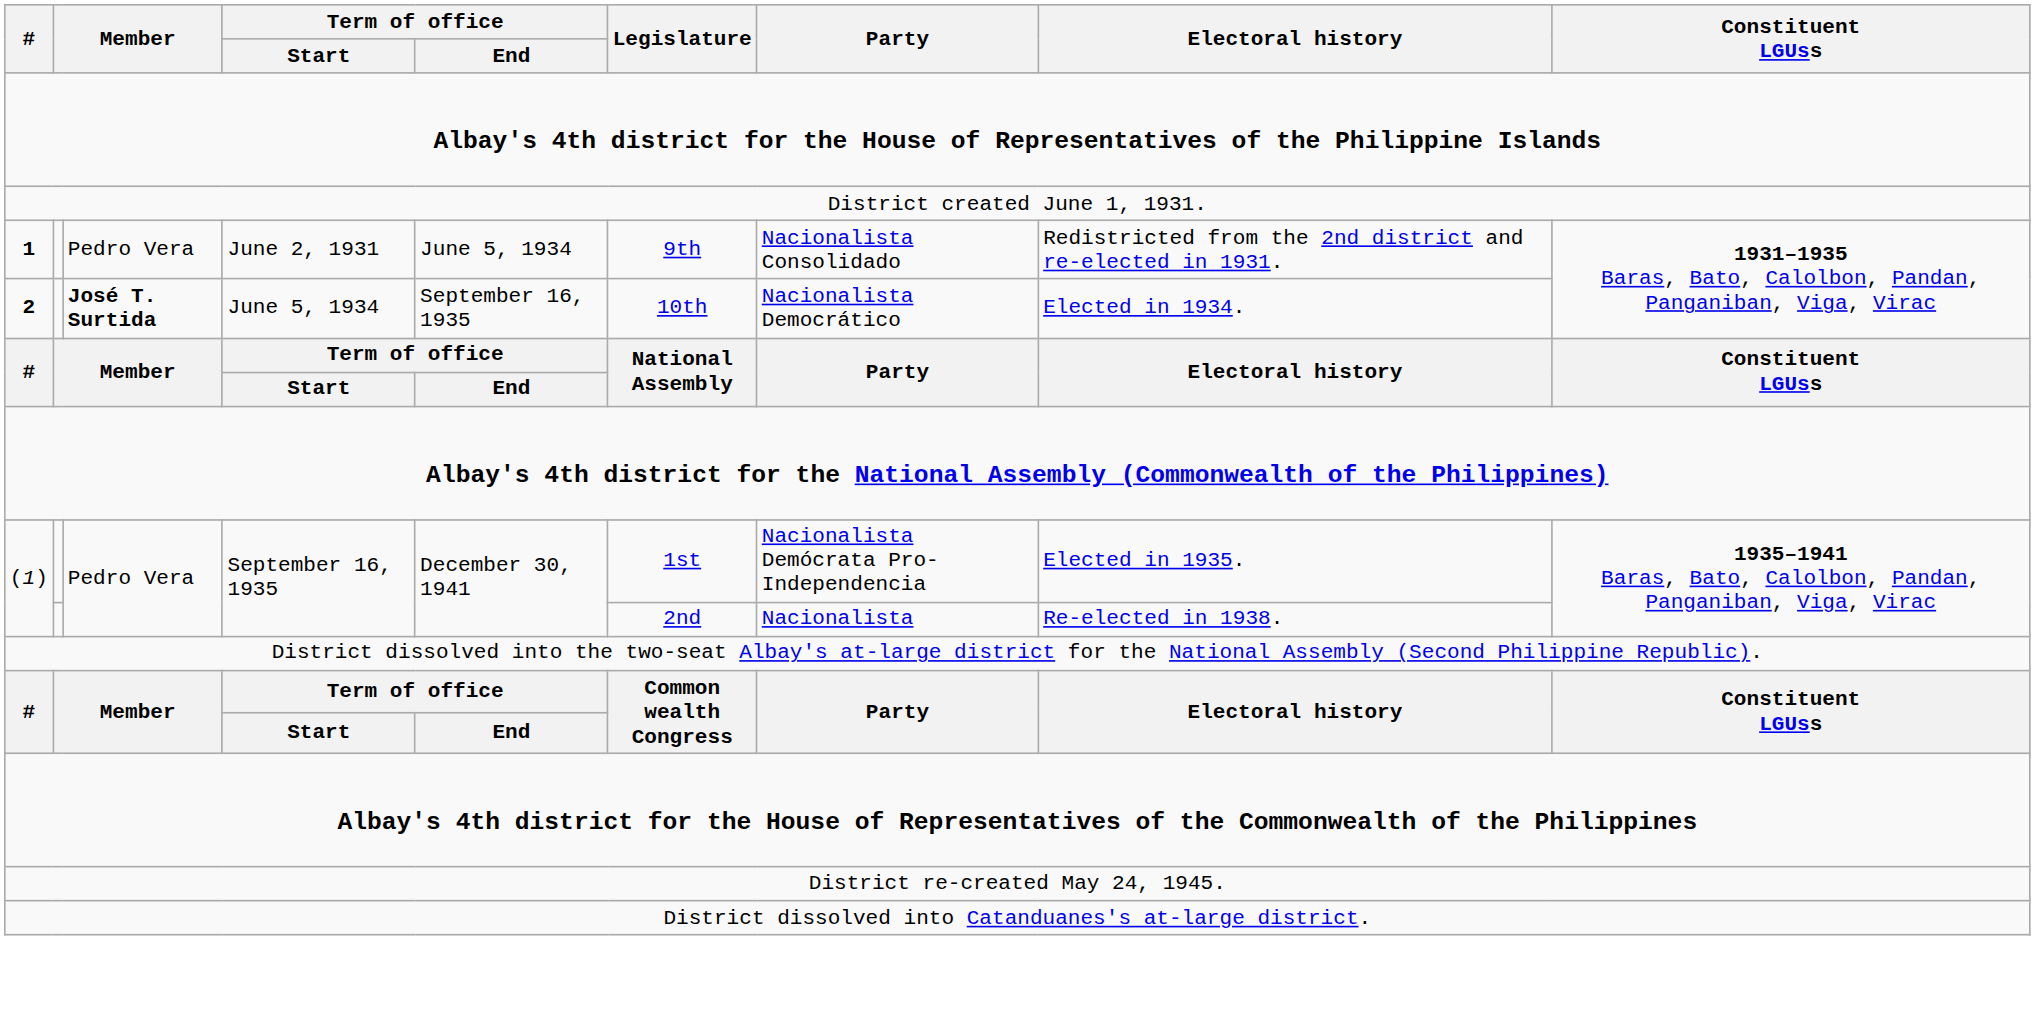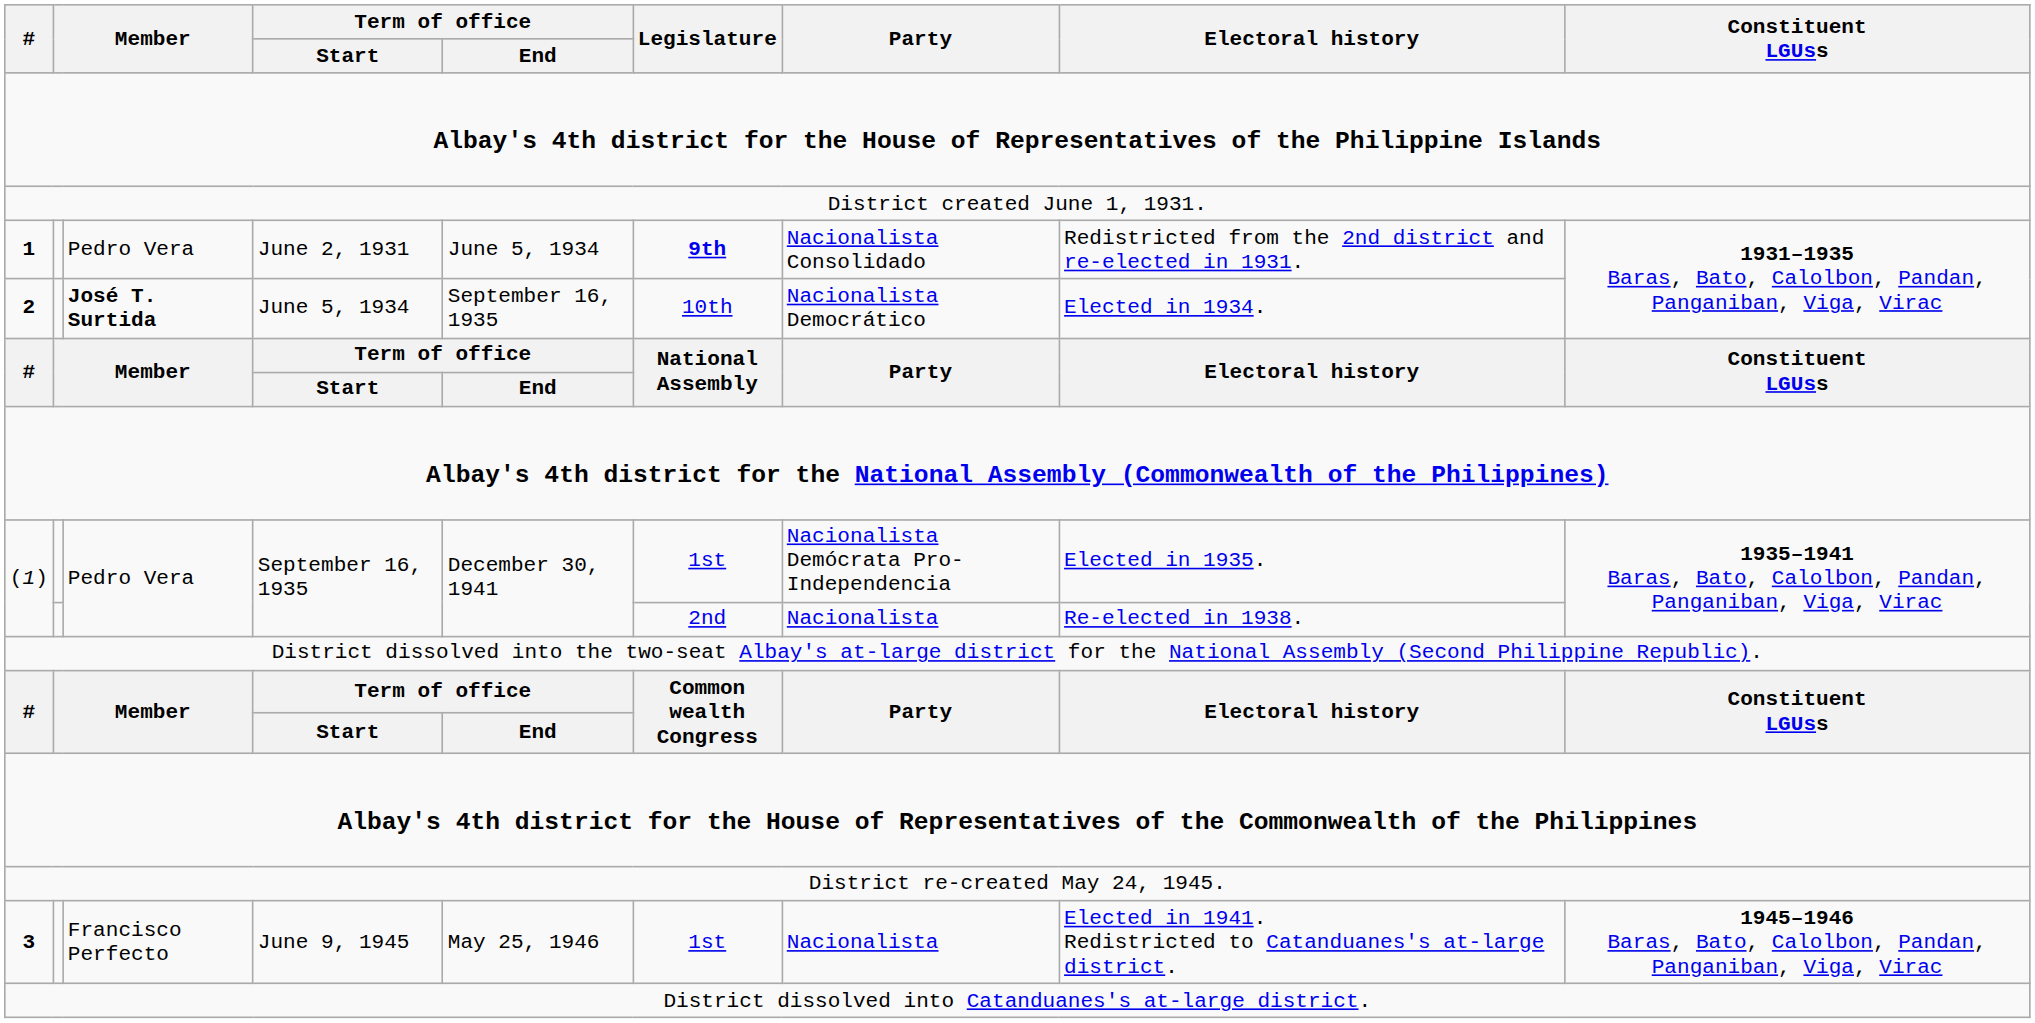1 | Legislature: normal -> bold
+ row: 3 | Francisco Perfecto | June 9, 1945 | May 25, 1946 | 1st | Nacionalista | Elected in 1941. Redistricted to Catanduanes's at-large district. | 1945–1946 Baras, Bato, Calolbon, Pandan, Panganiban, Viga, Virac
